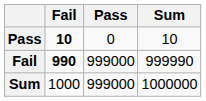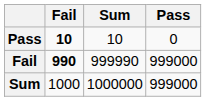columns swapped: Pass <-> Sum
